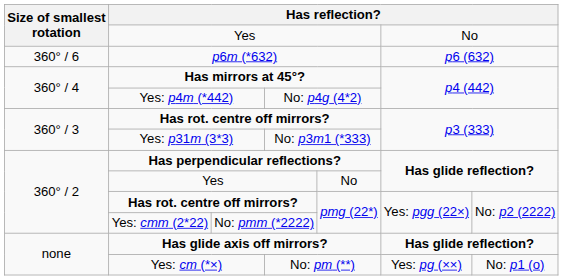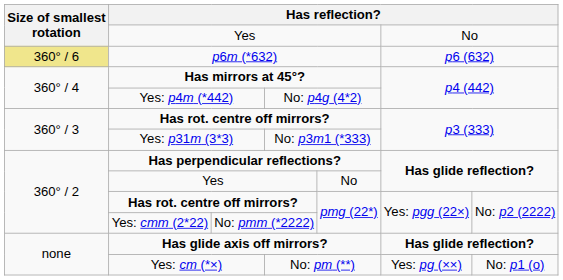p6m (*632) | Size of smallest rotation: no background -> khaki background
